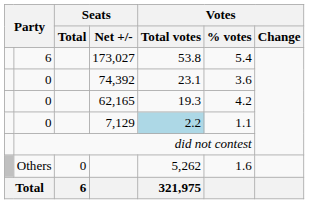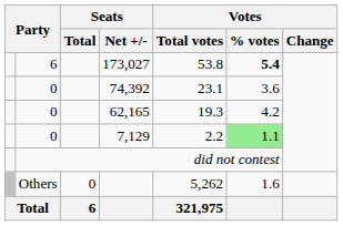173,027 | Votes / % votes: normal -> bold
7,129 | Votes / Total votes: lightblue background -> no background
7,129 | Votes / % votes: no background -> lightgreen background
